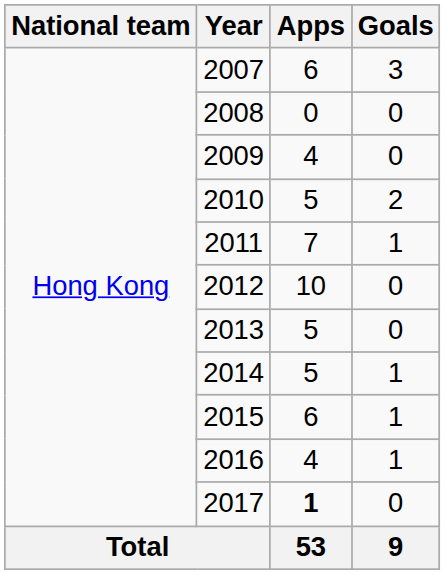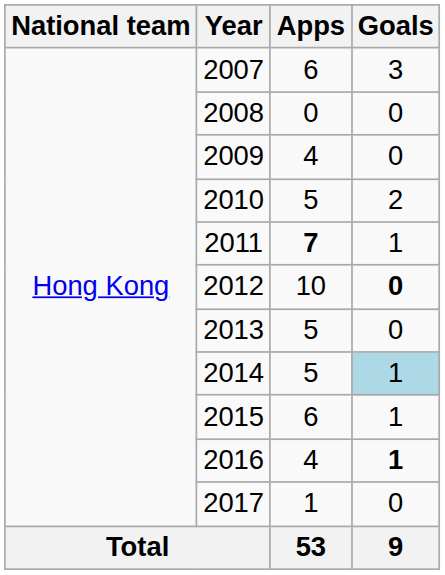2011 | Apps: normal -> bold
2012 | Goals: normal -> bold
2014 | Goals: no background -> lightblue background
2016 | Goals: normal -> bold
2017 | Apps: bold -> normal
